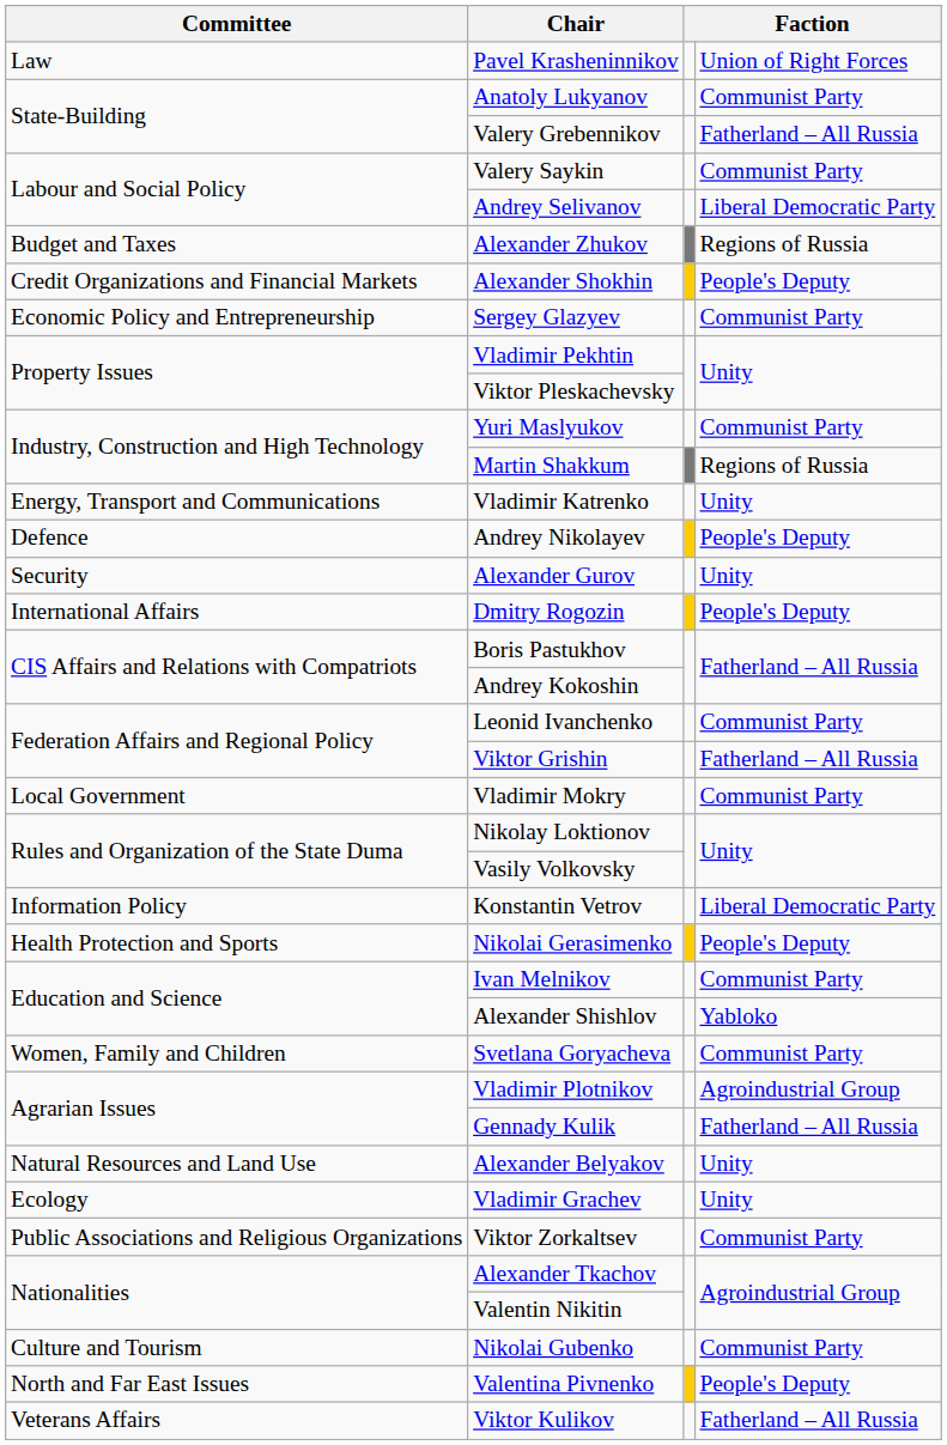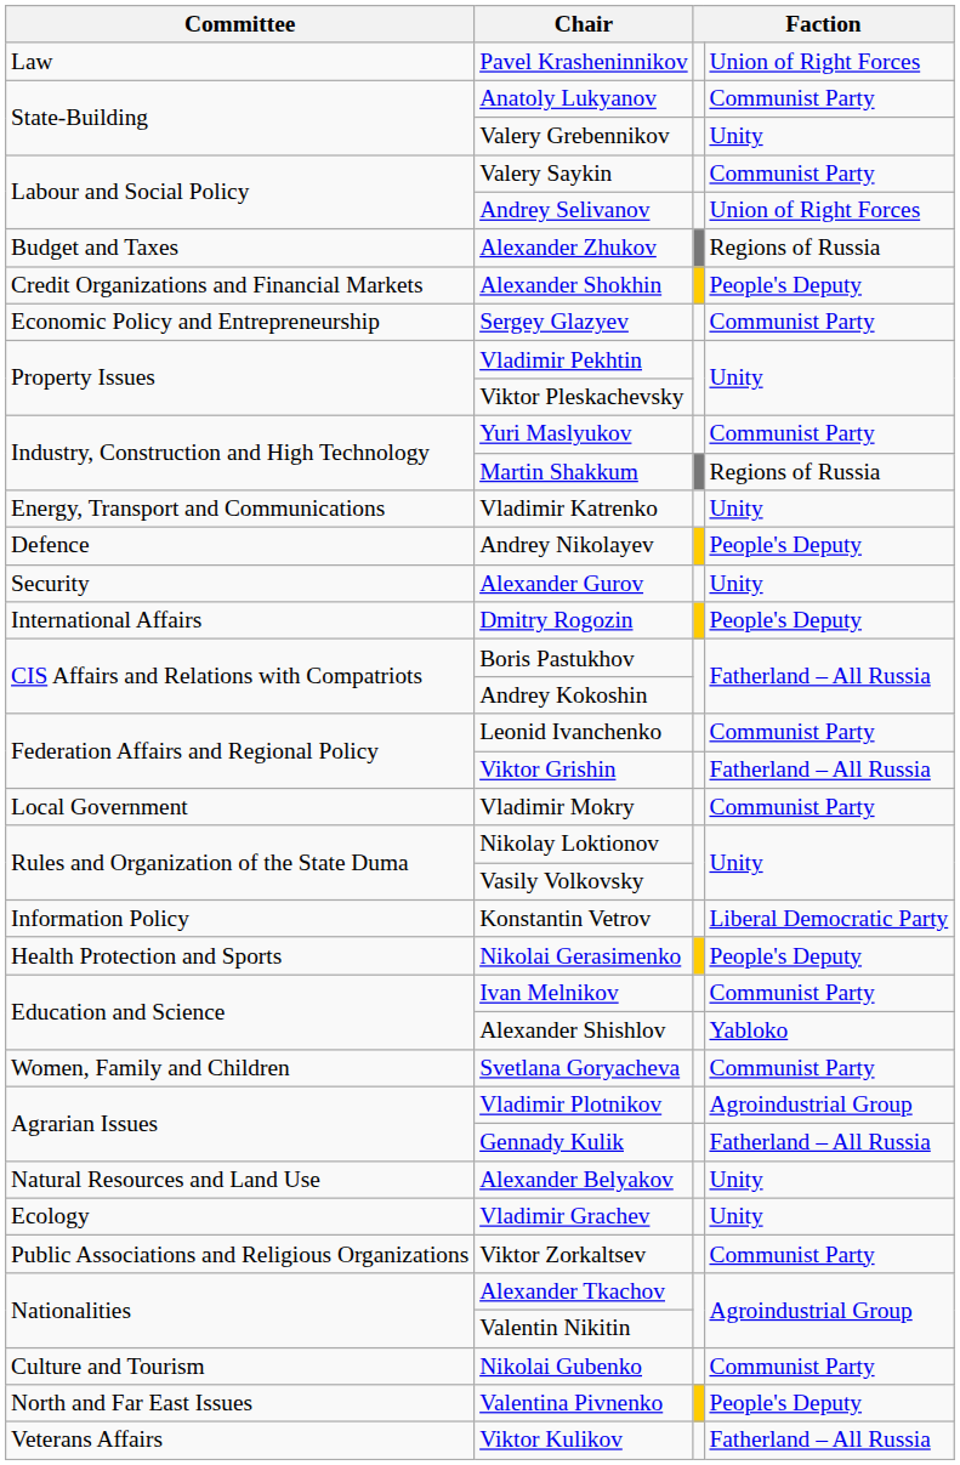Valery Grebennikov | column 4: Fatherland – All Russia -> Unity
Andrey Selivanov | column 4: Liberal Democratic Party -> Union of Right Forces
